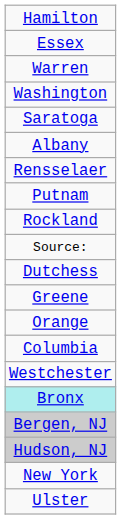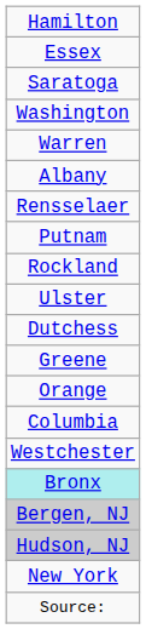row 3 | column 1: Warren -> Saratoga
row 5 | column 1: Saratoga -> Warren
row 10 | column 1: Source: -> Ulster
row 20 | column 1: Ulster -> Source:
